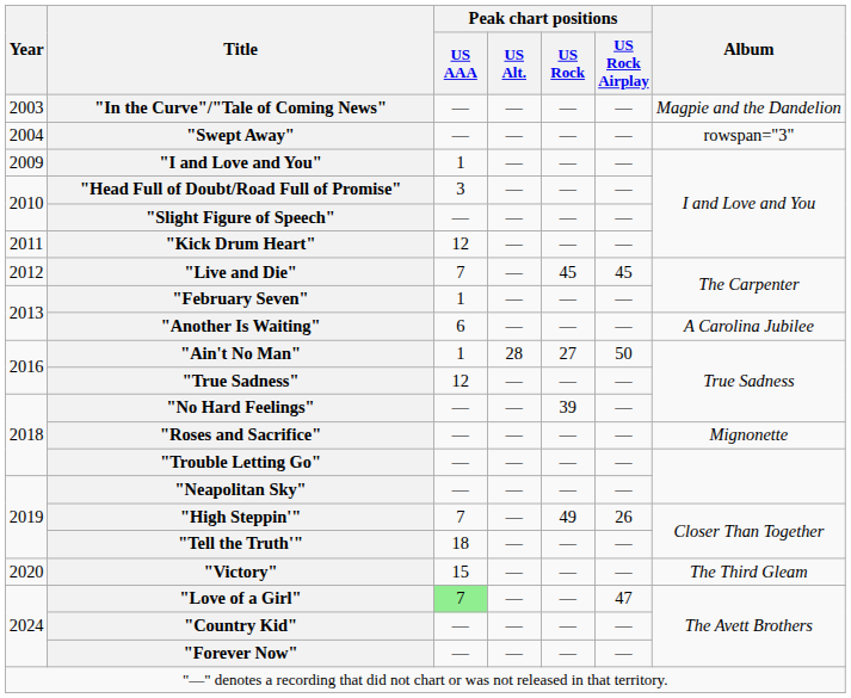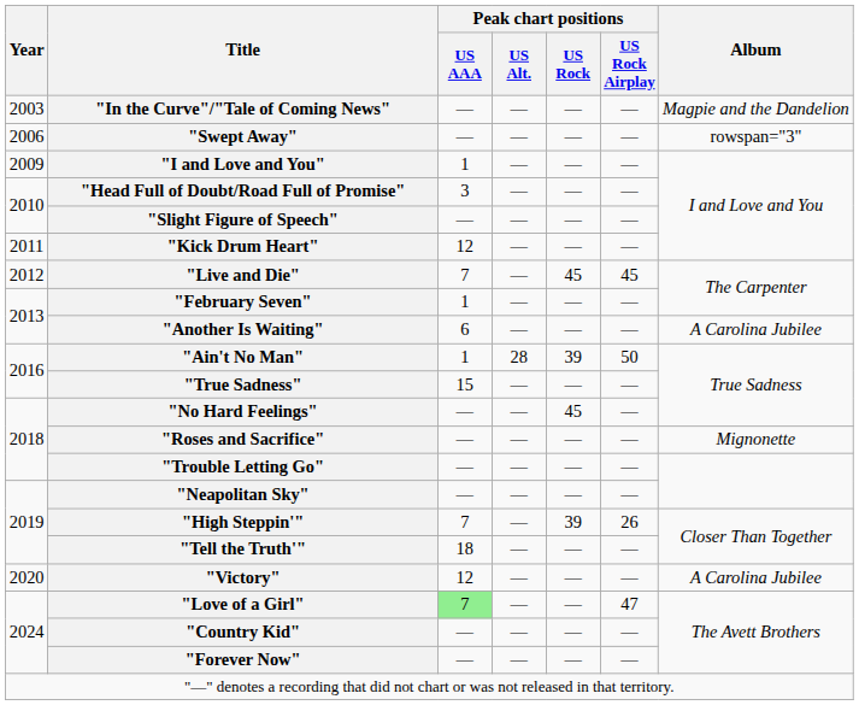"Swept Away" | Year: 2004 -> 2006
"Ain't No Man" | Peak chart positions / US Rock: 27 -> 39
"True Sadness" | Peak chart positions / US AAA: 12 -> 15
"No Hard Feelings" | Peak chart positions / US Rock: 39 -> 45
"High Steppin'" | Peak chart positions / US Rock: 49 -> 39
"Victory" | Peak chart positions / US AAA: 15 -> 12
"Victory" | Album: The Third Gleam -> A Carolina Jubilee
